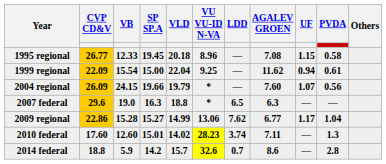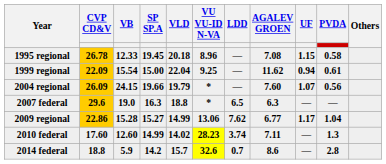1995 regional | CVP CD&V: 26.77 -> 26.78
2010 federal | SP SP.A: 15.01 -> 14.99
